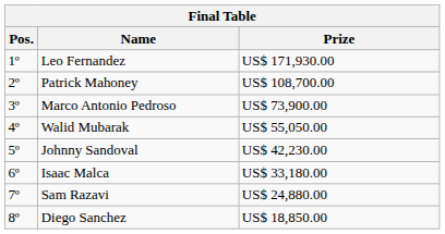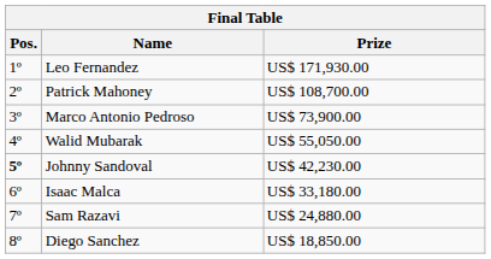Johnny Sandoval | Pos.: normal -> bold
